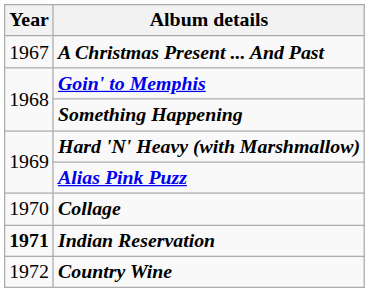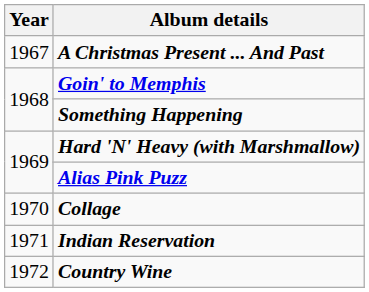Indian Reservation | Year: bold -> normal
